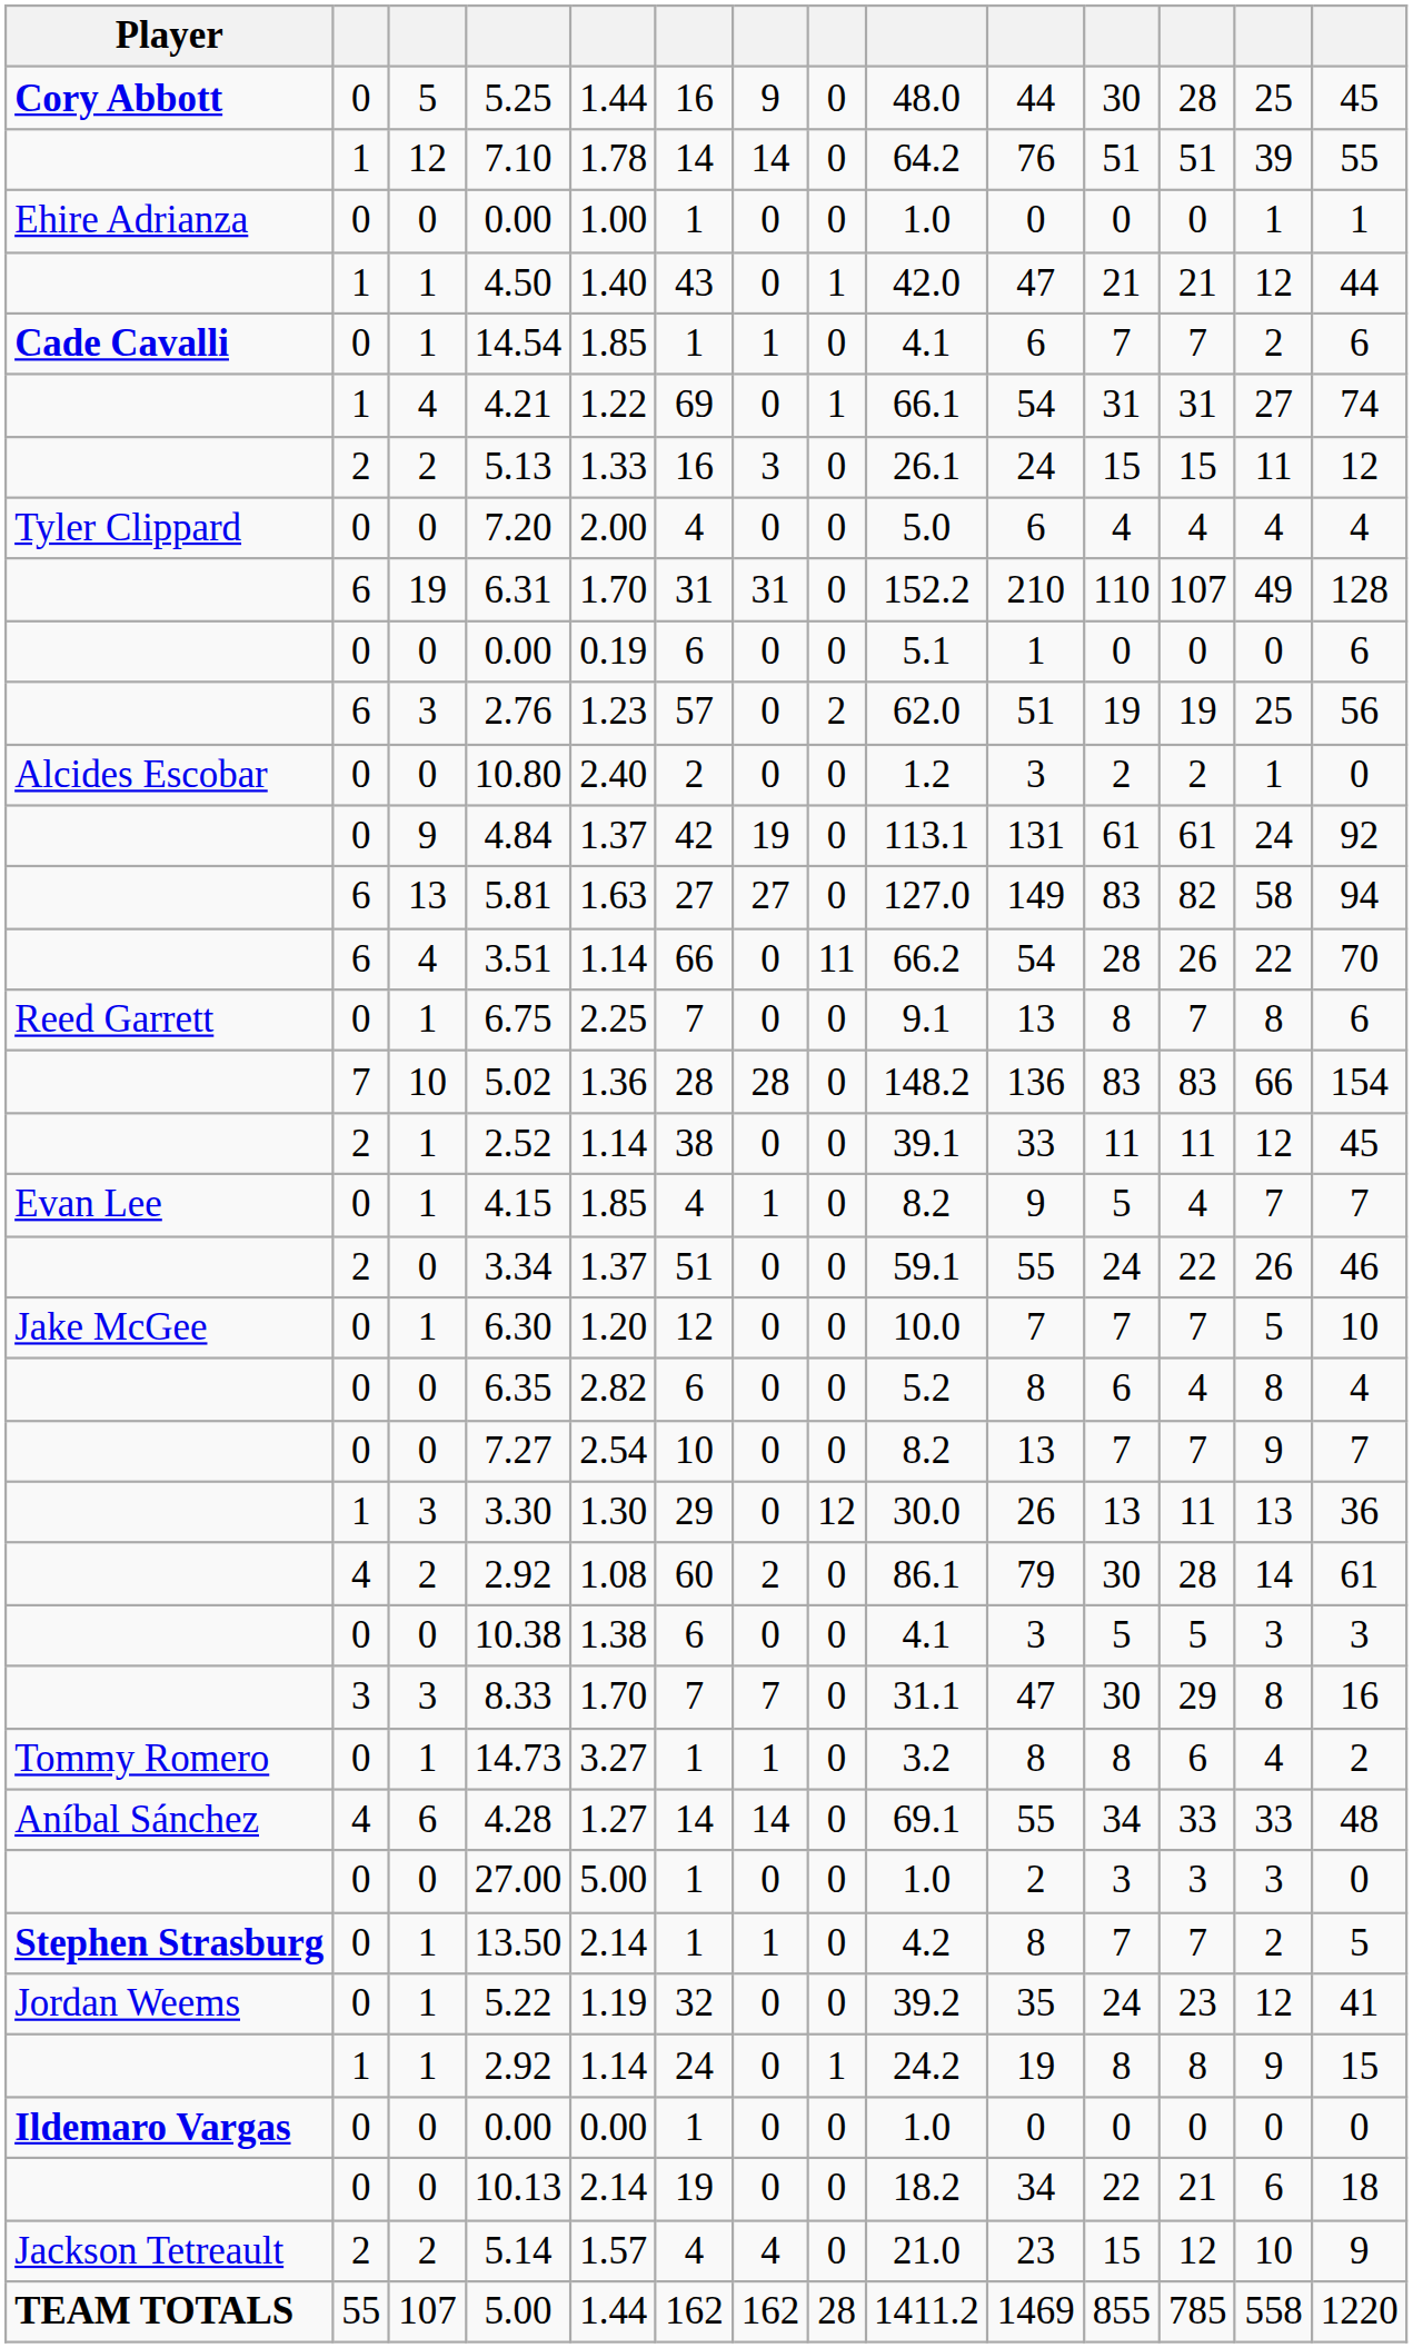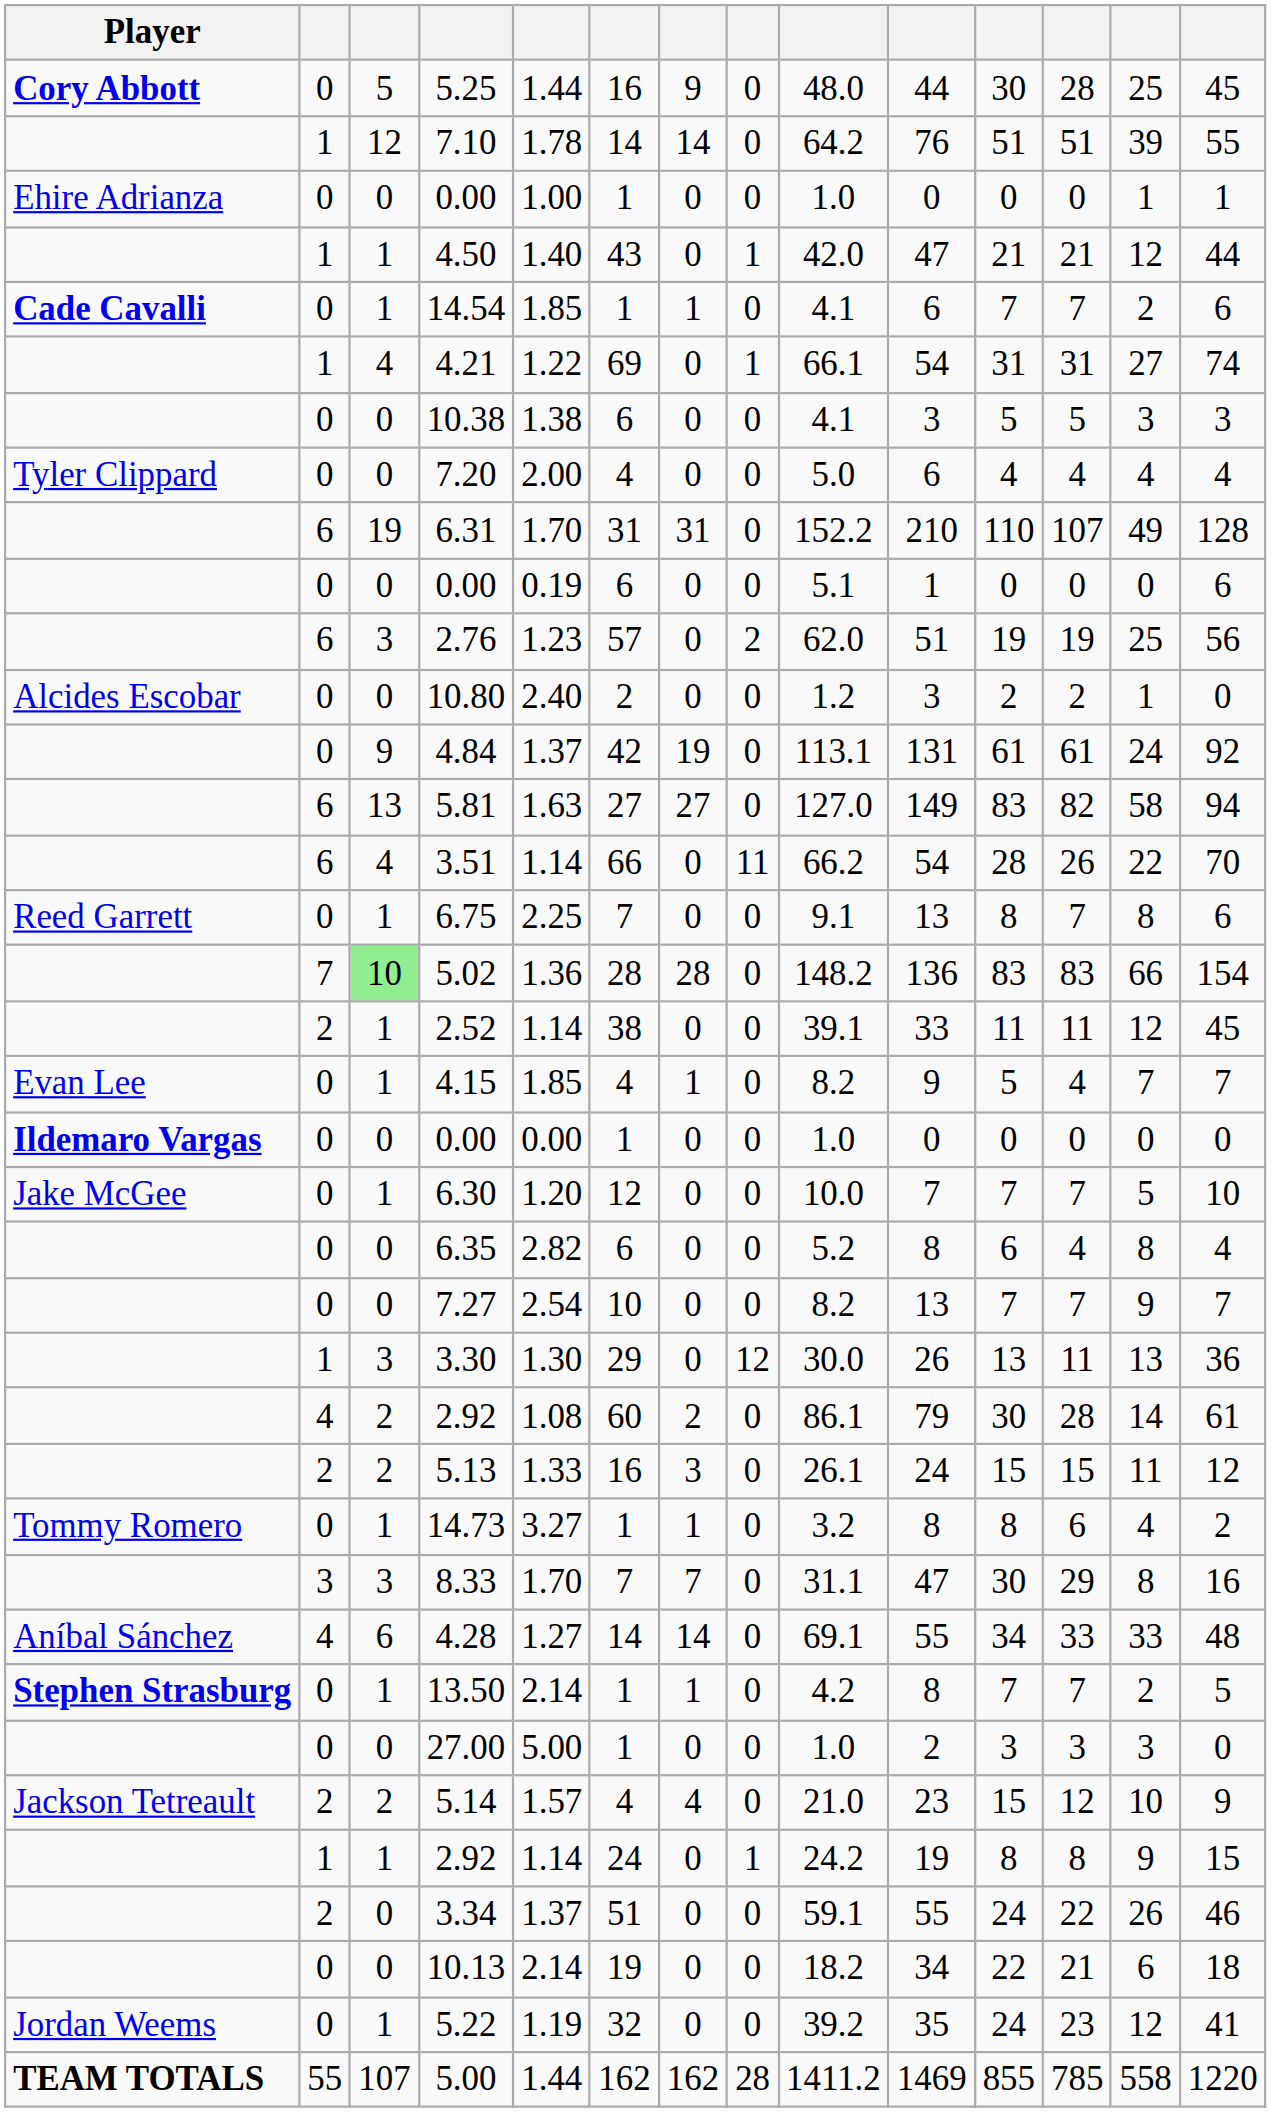rows swapped: 10.38 <-> 5.13
5.02 | column 3: no background -> lightgreen background
rows swapped: 3.34 <-> Ildemaro Vargas / 0.00
rows swapped: 14.73 <-> 8.33
rows swapped: 27.00 <-> 13.50
rows swapped: 5.14 <-> 5.22
